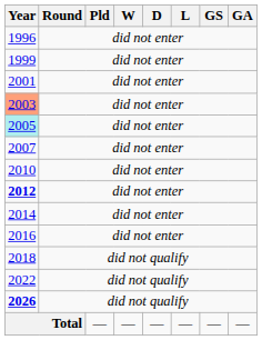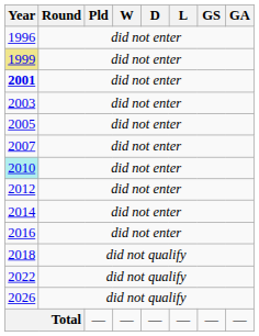1999 | Year: no background -> khaki background
2001 | Year: normal -> bold
2003 | Year: lightsalmon background -> no background
2005 | Year: paleturquoise background -> no background
2010 | Year: no background -> paleturquoise background
2012 | Year: bold -> normal
2026 | Year: bold -> normal
